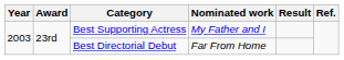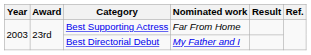Best Supporting Actress | Nominated work: My Father and I -> Far From Home
Best Directorial Debut | Nominated work: Far From Home -> My Father and I
